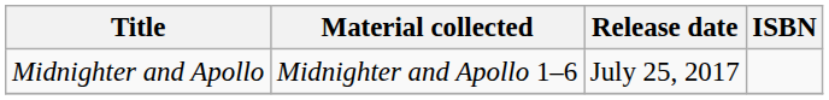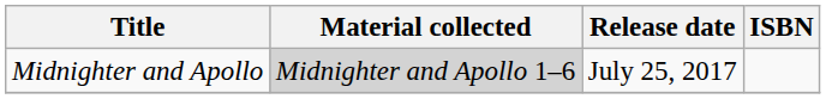Midnighter and Apollo | Material collected: no background -> lightgrey background
